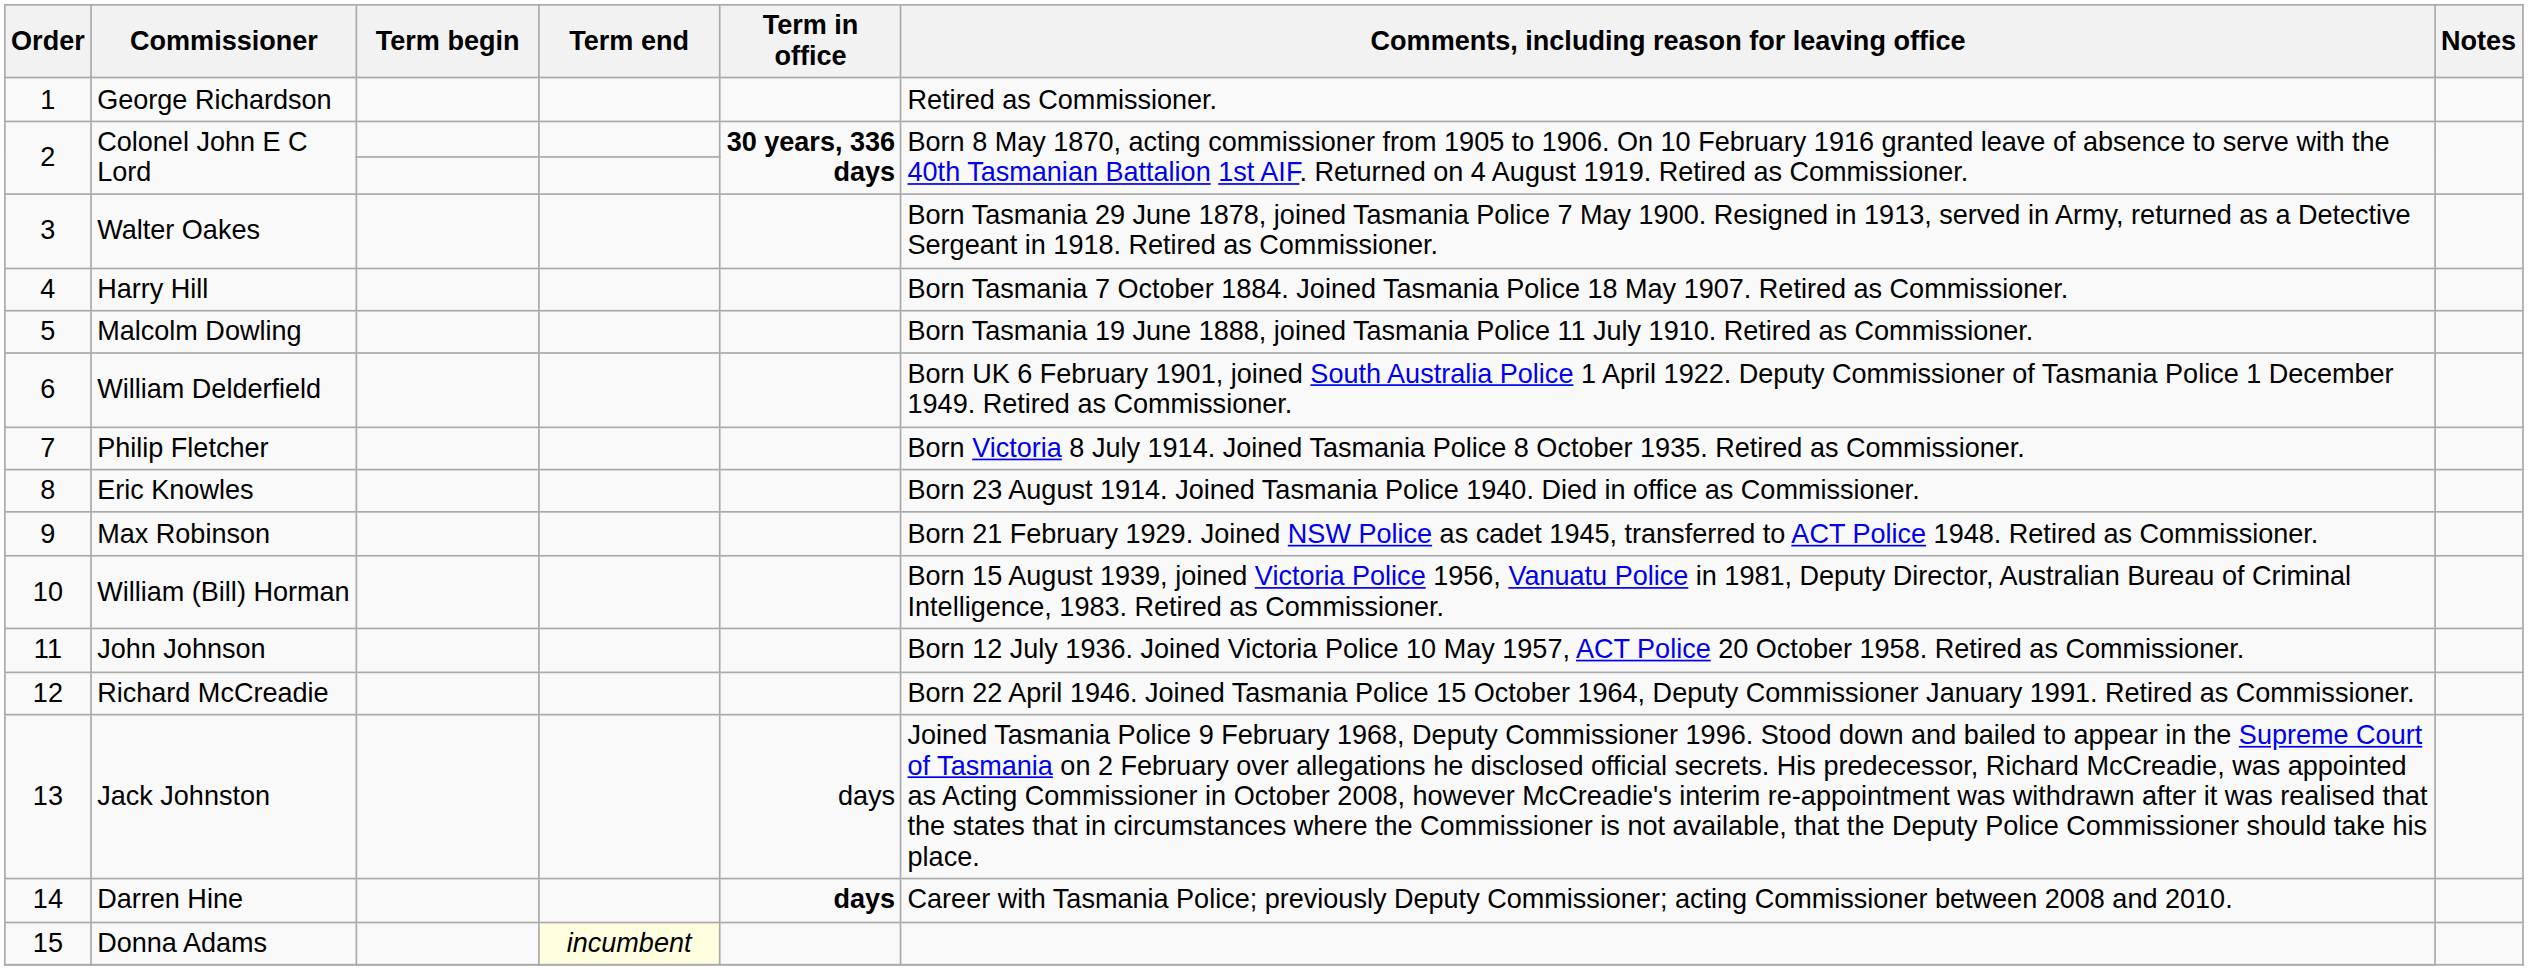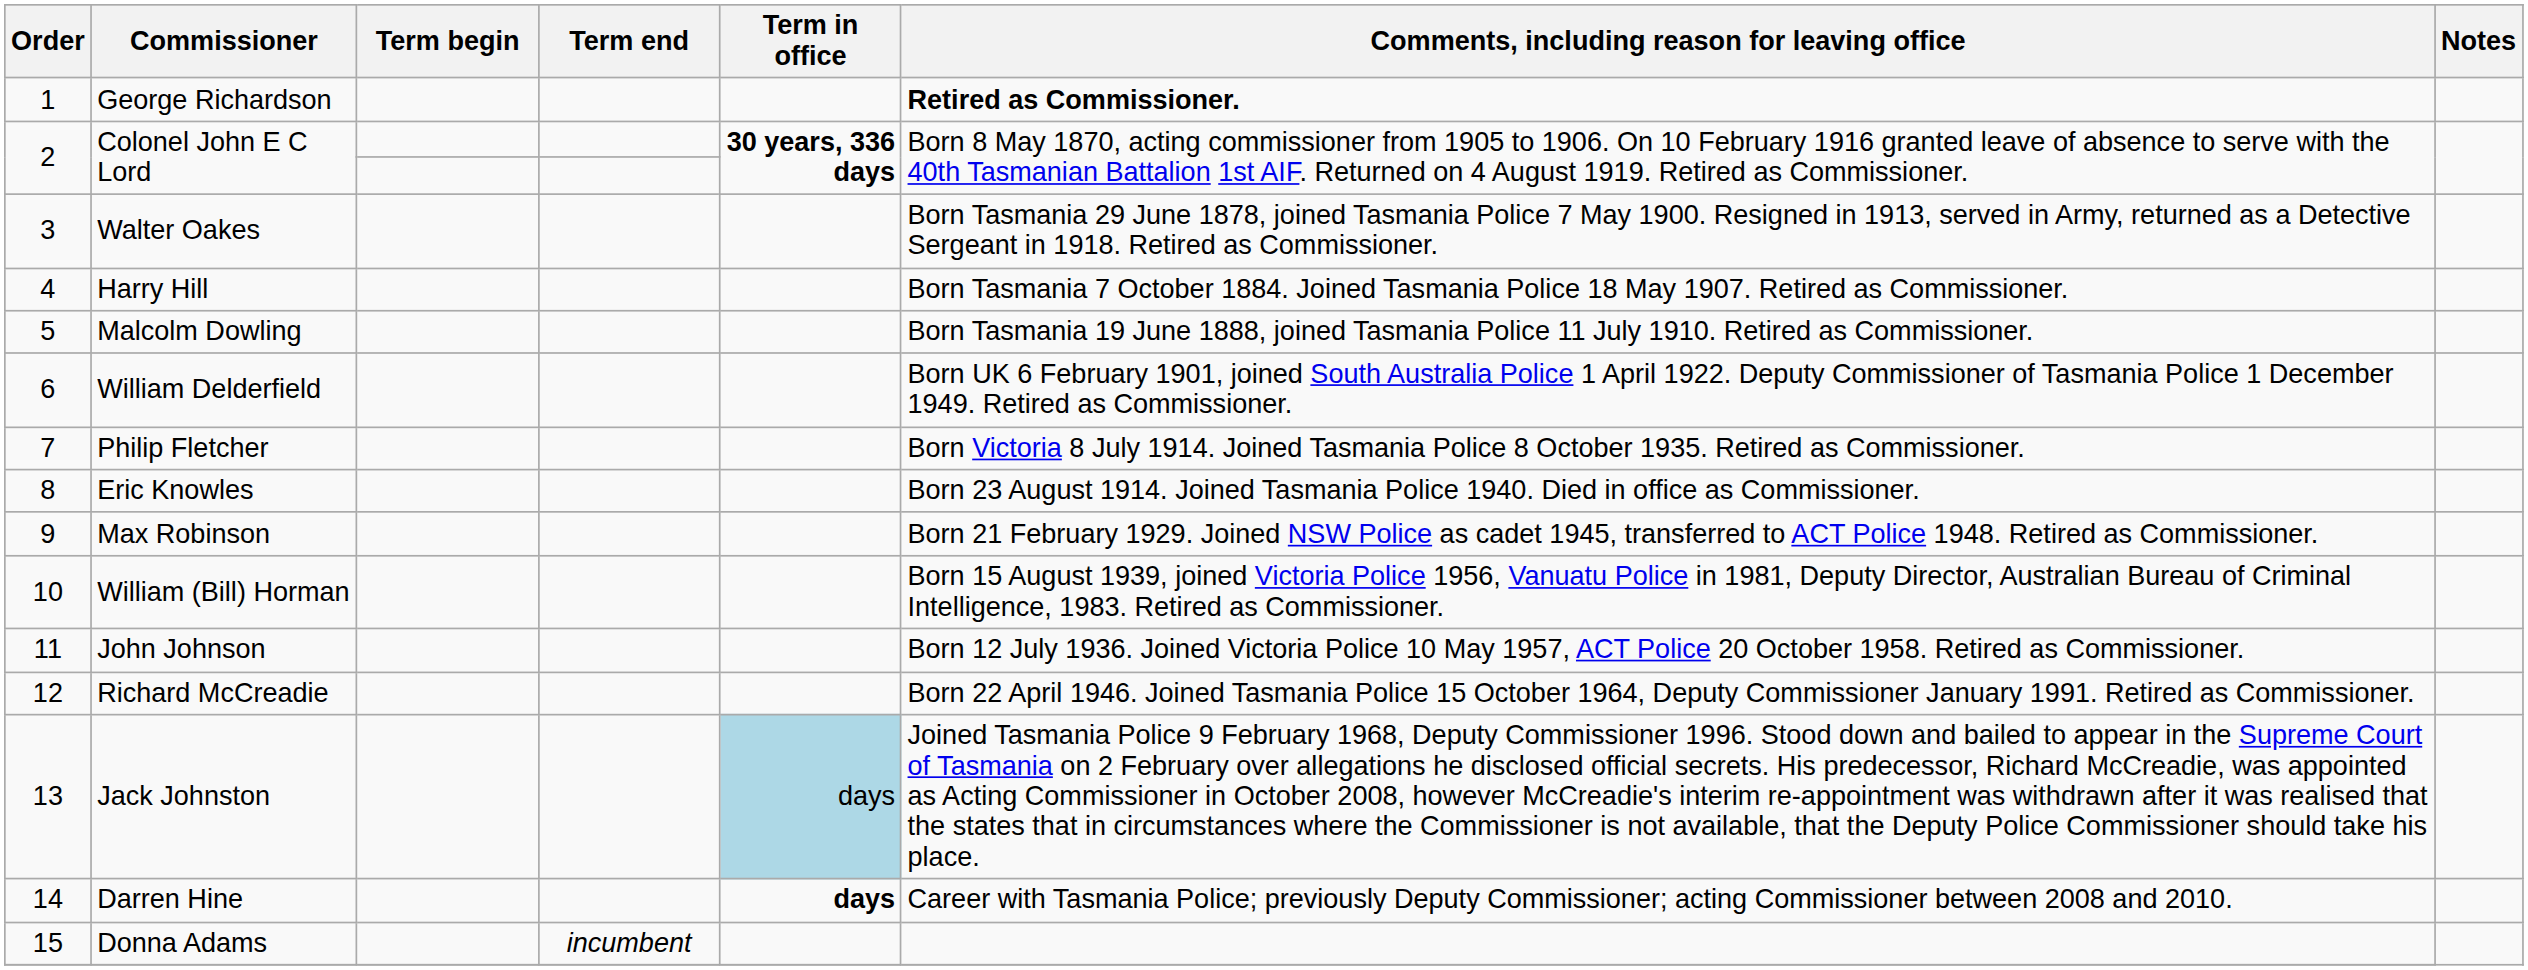George Richardson | Comments, including reason for leaving office: normal -> bold
Jack Johnston | Term in office: no background -> lightblue background
Donna Adams | Term end: lightyellow background -> no background
